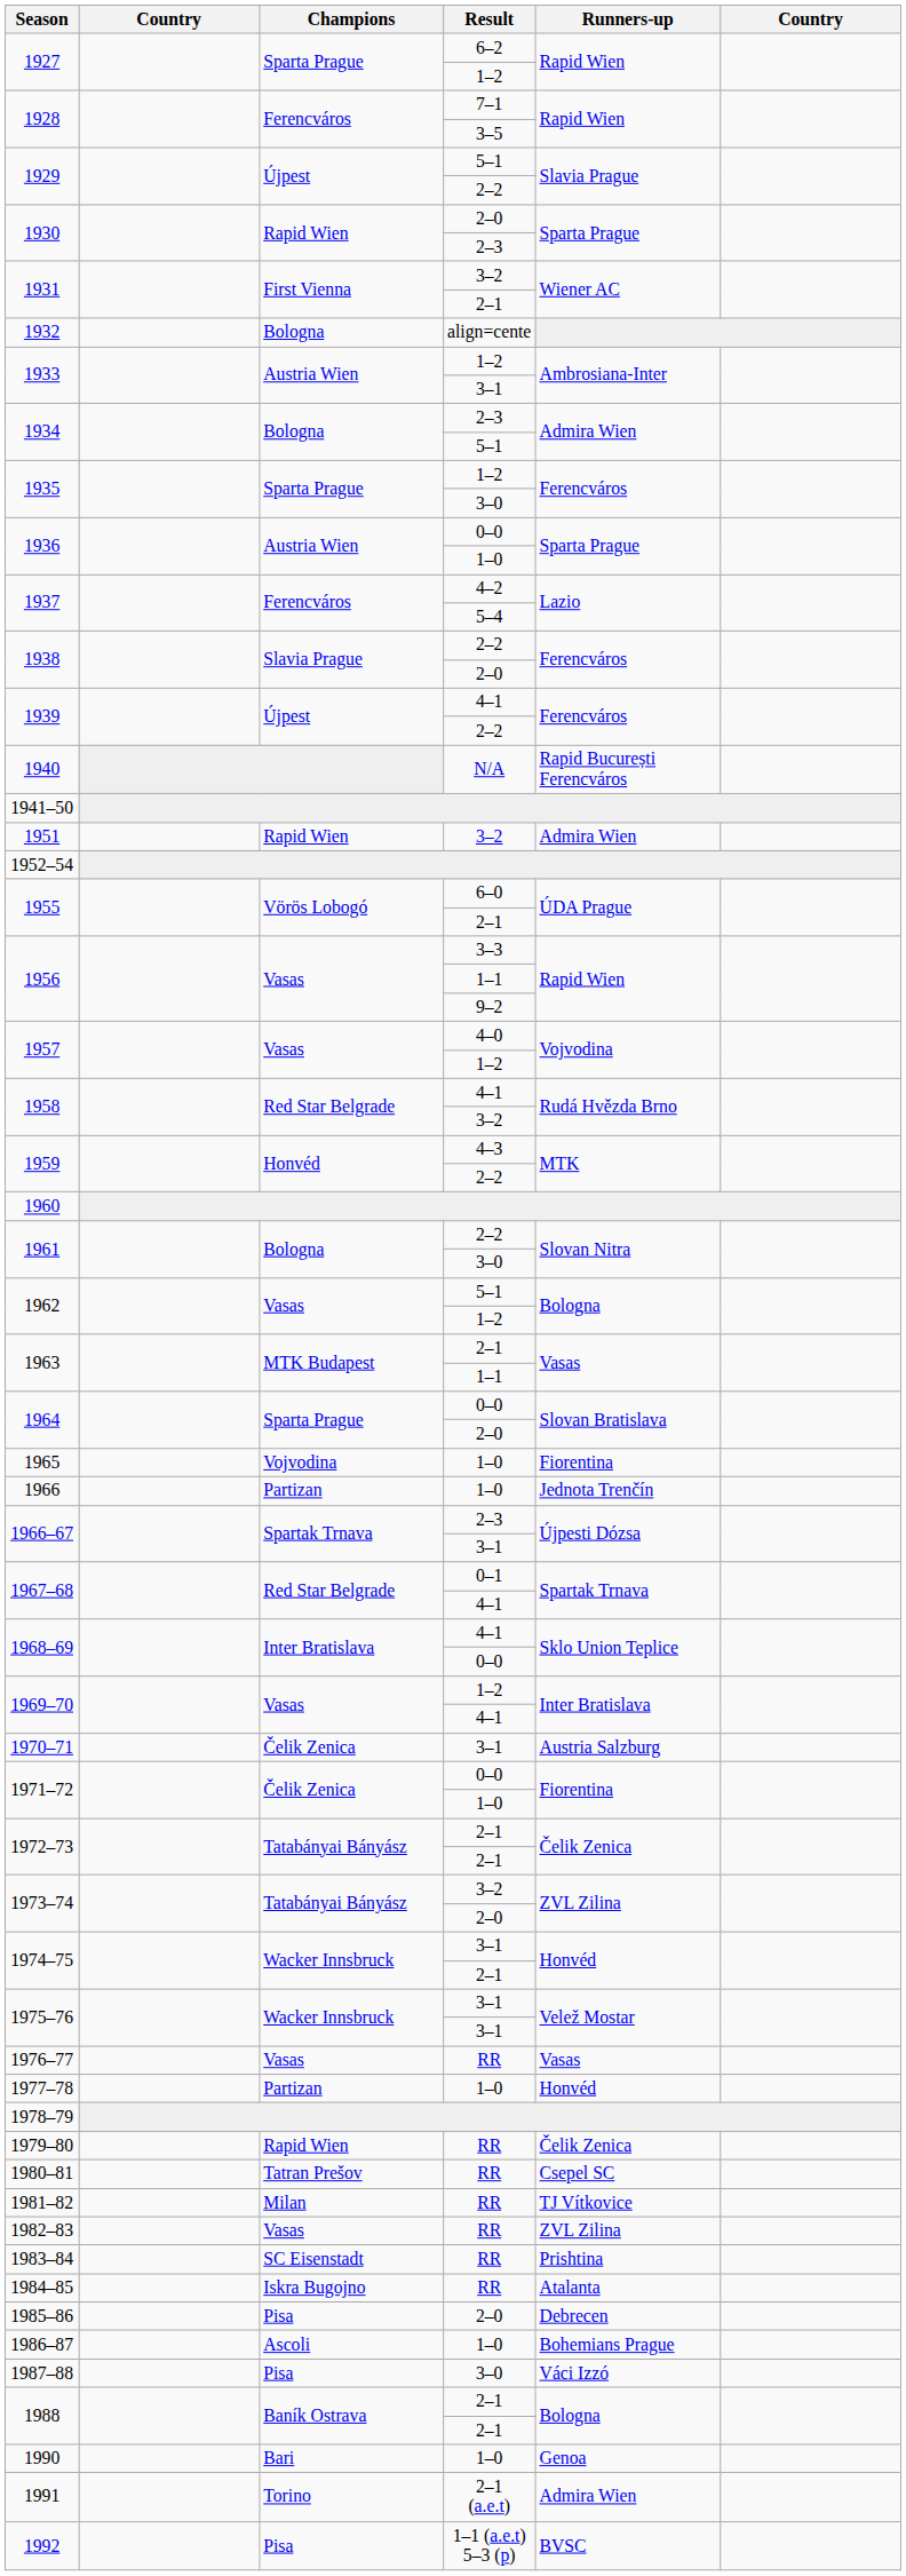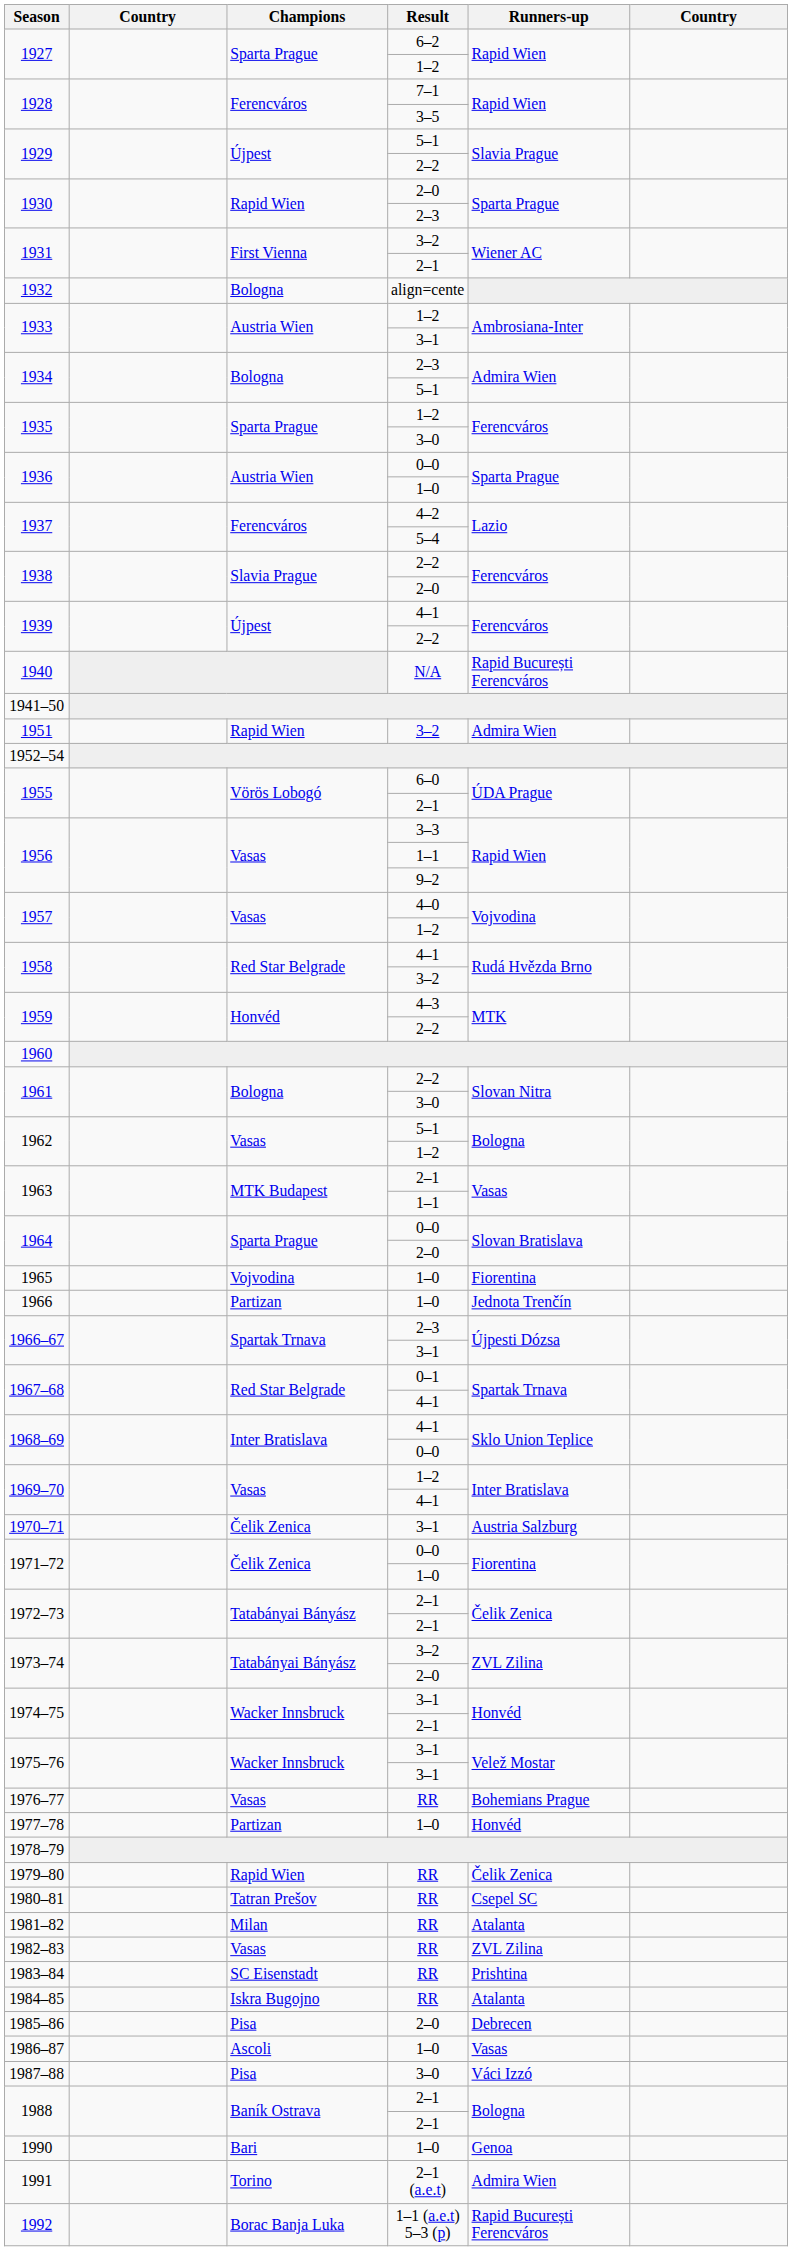1976–77 | Runners-up: Vasas -> Bohemians Prague
1981–82 | Runners-up: TJ Vítkovice -> Atalanta
1986–87 | Runners-up: Bohemians Prague -> Vasas
1992 | Champions: Pisa -> Borac Banja Luka
1992 | Runners-up: BVSC -> Rapid București Ferencváros
